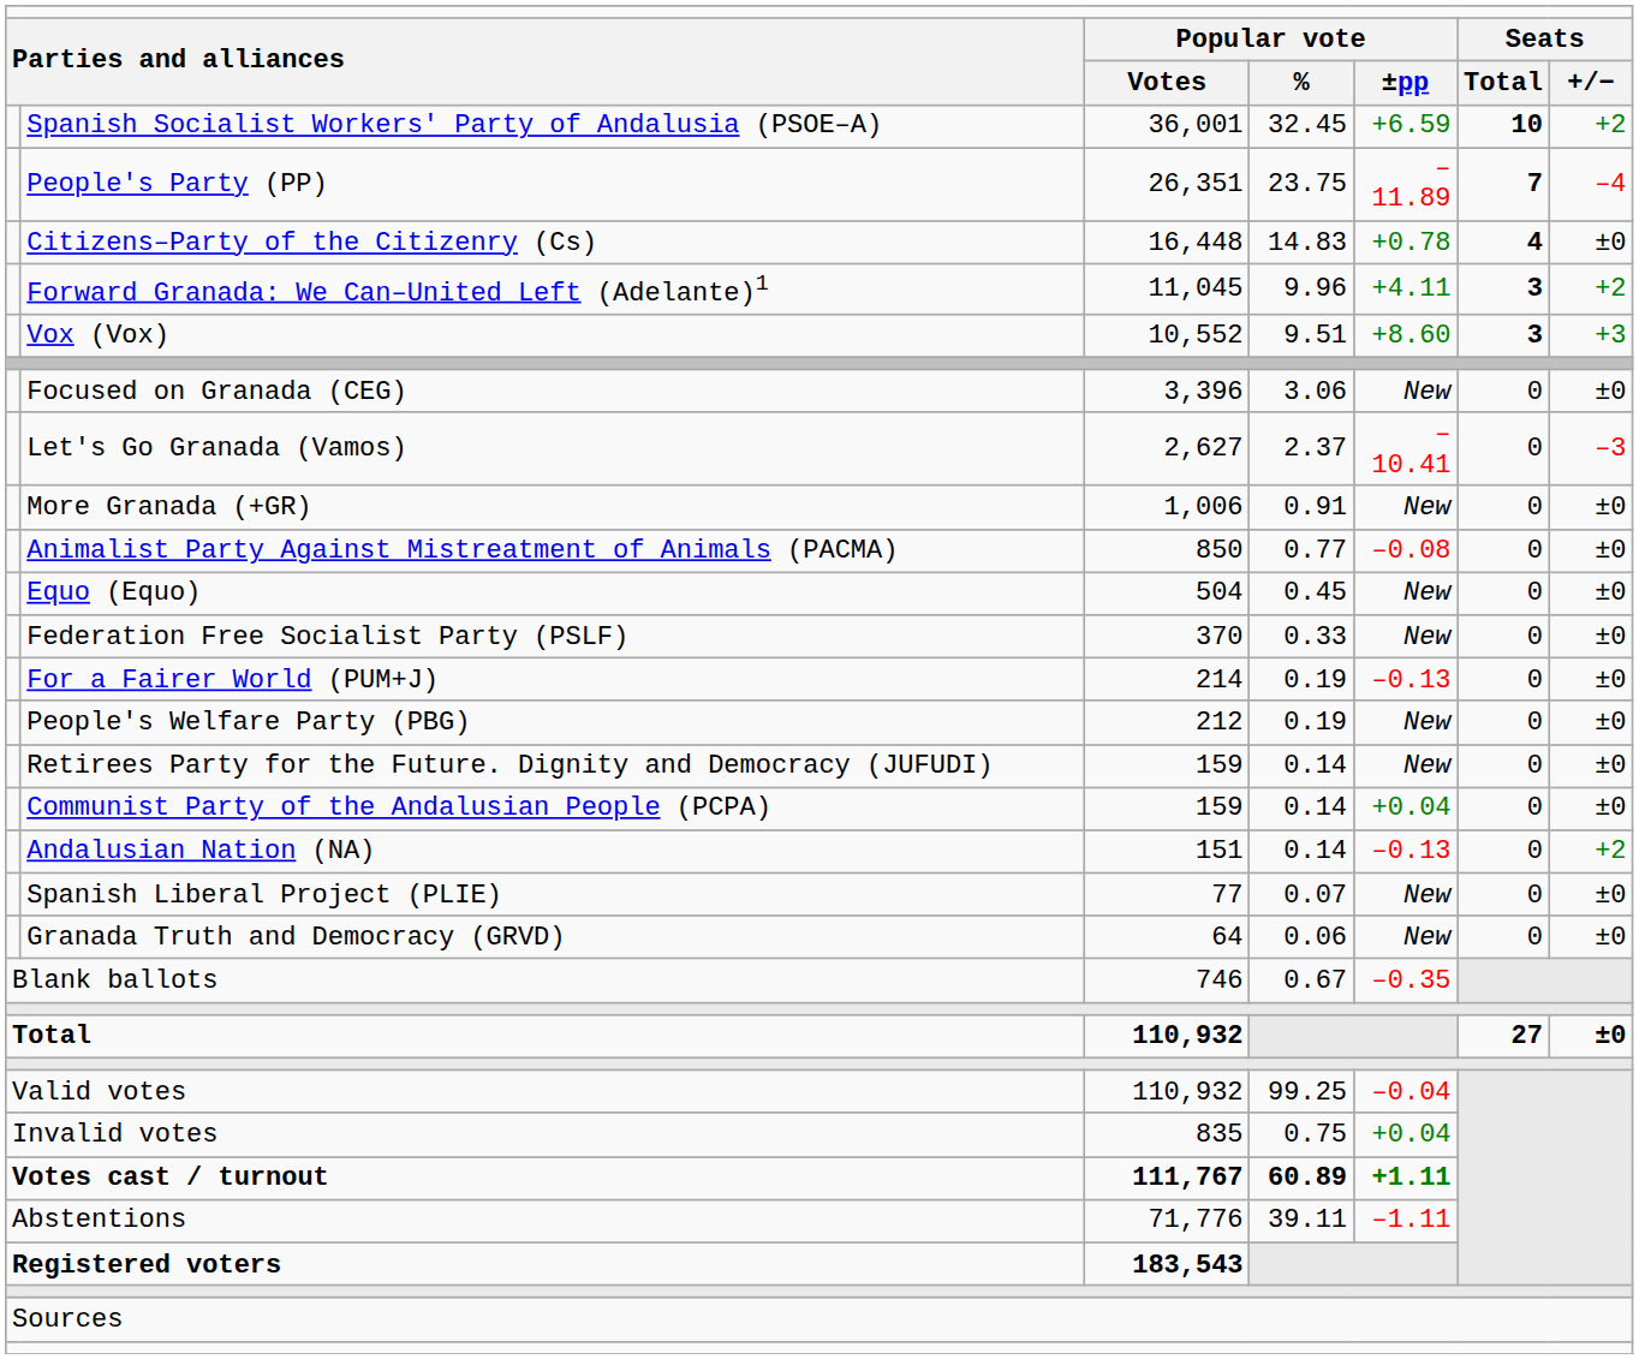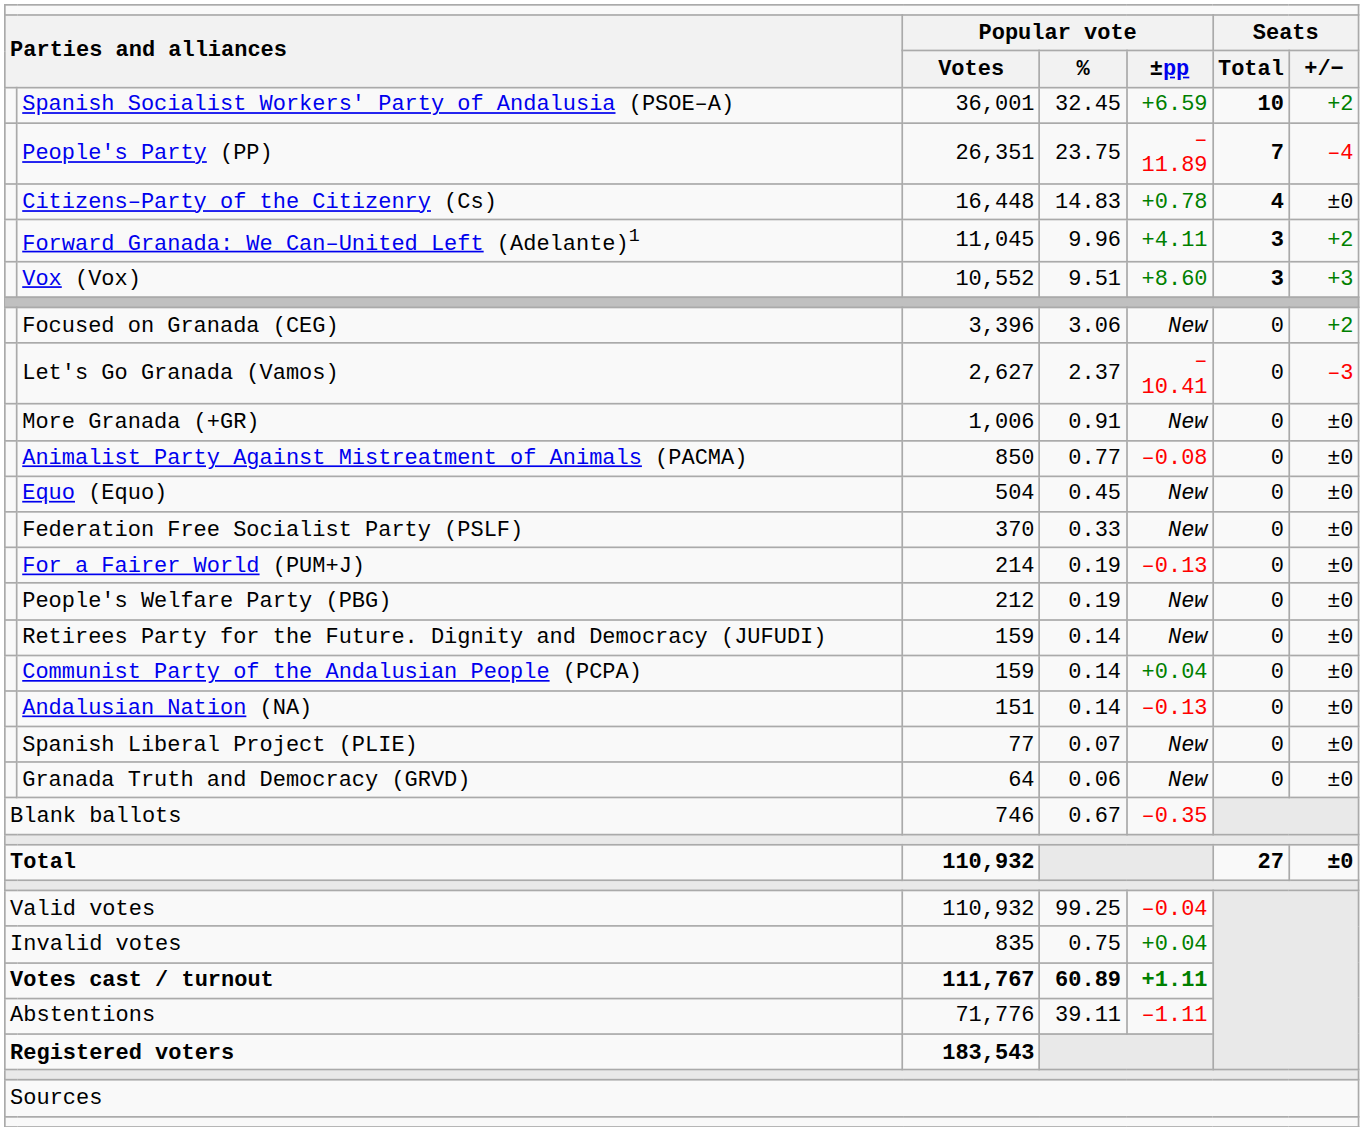Focused on Granada (CEG) | column 7: ±0 -> +2
Andalusian Nation (NA) | column 7: +2 -> ±0
